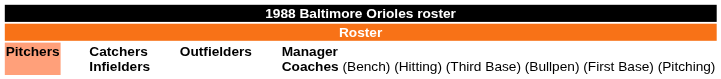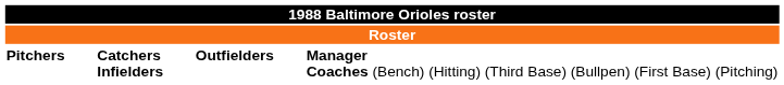Pitchers | column 1: lightsalmon background -> no background
